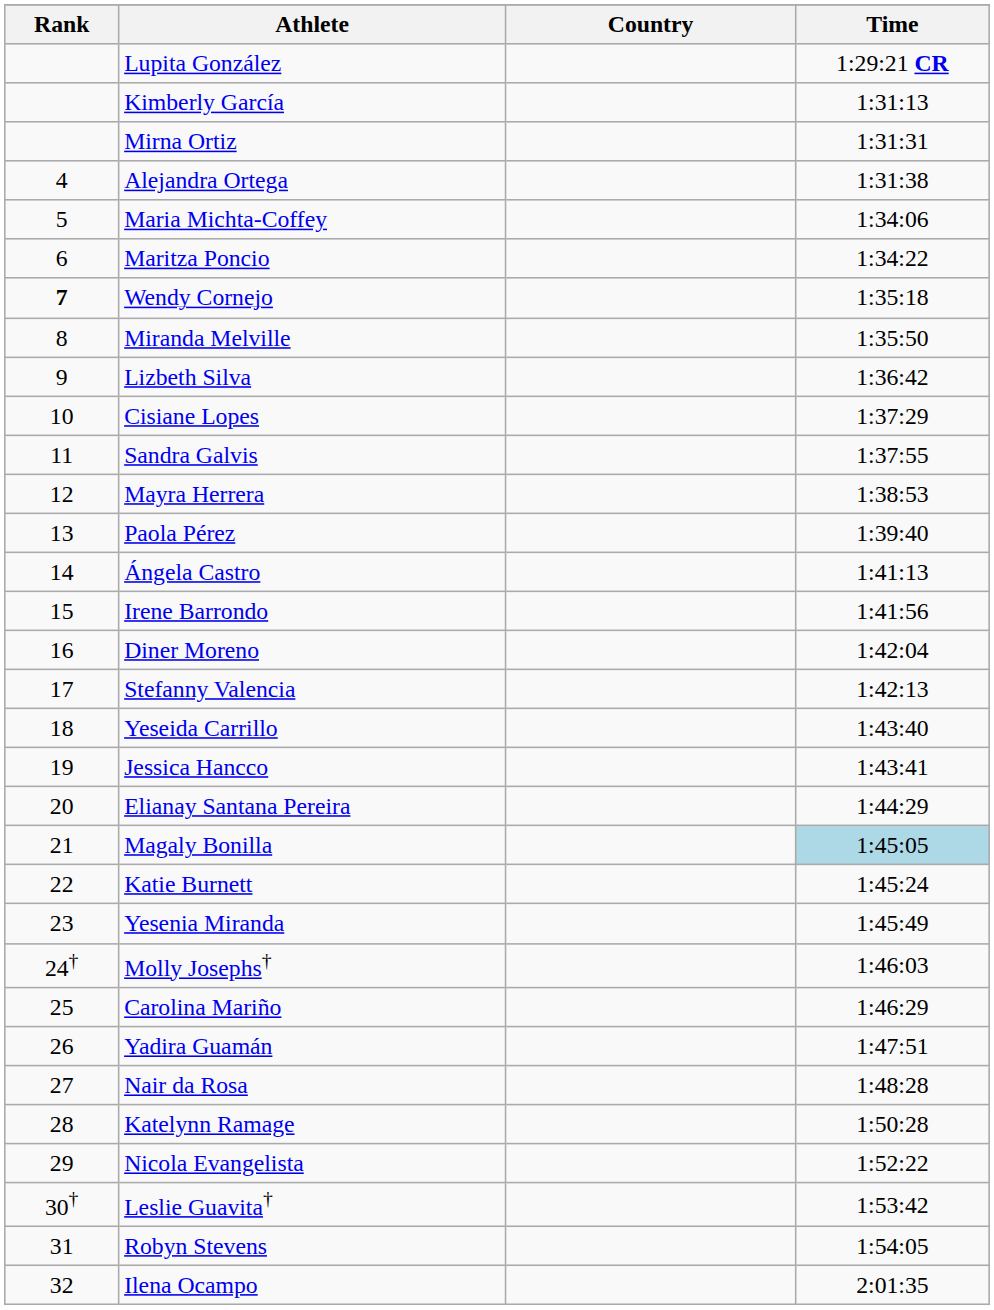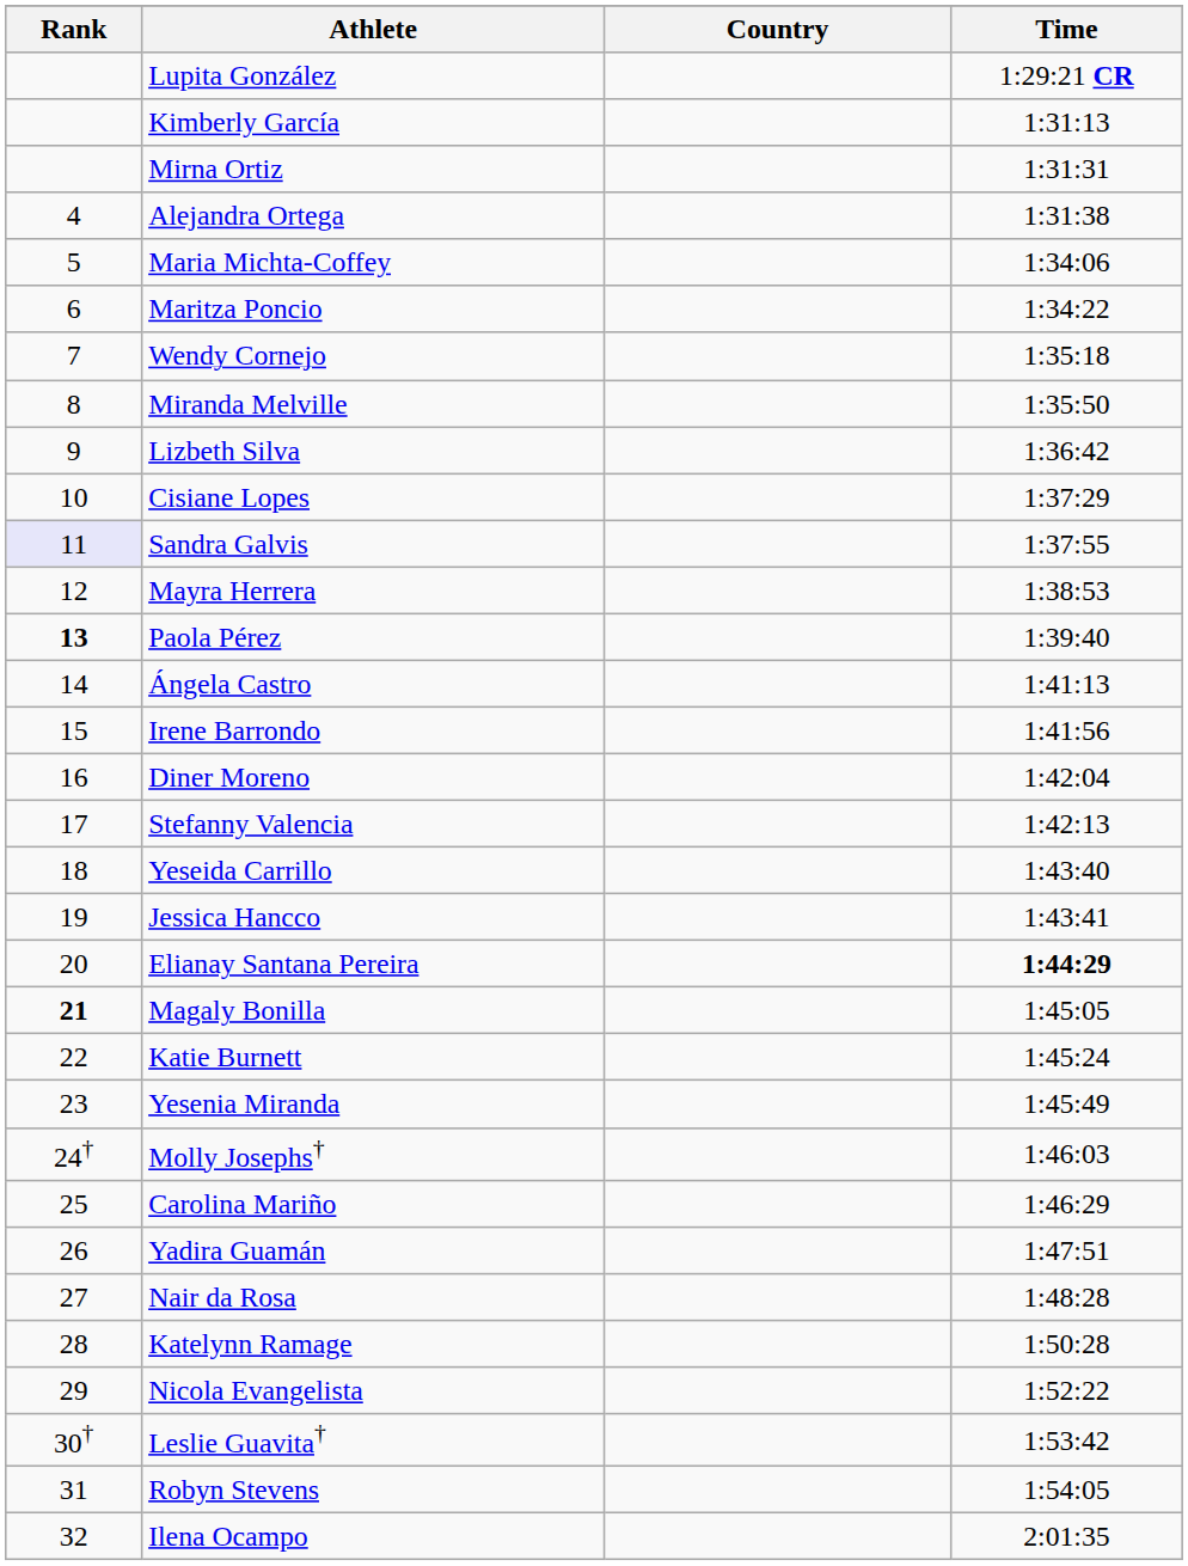Wendy Cornejo | Rank: bold -> normal
Sandra Galvis | Rank: no background -> lavender background
Paola Pérez | Rank: normal -> bold
Elianay Santana Pereira | Time: normal -> bold
Magaly Bonilla | Rank: normal -> bold
Magaly Bonilla | Time: lightblue background -> no background
